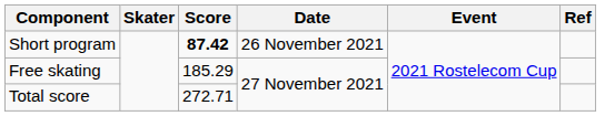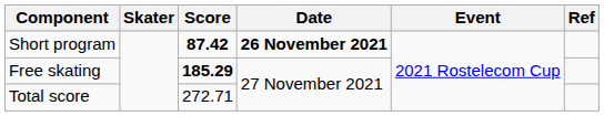Short program | Date: normal -> bold
Free skating | Score: normal -> bold
